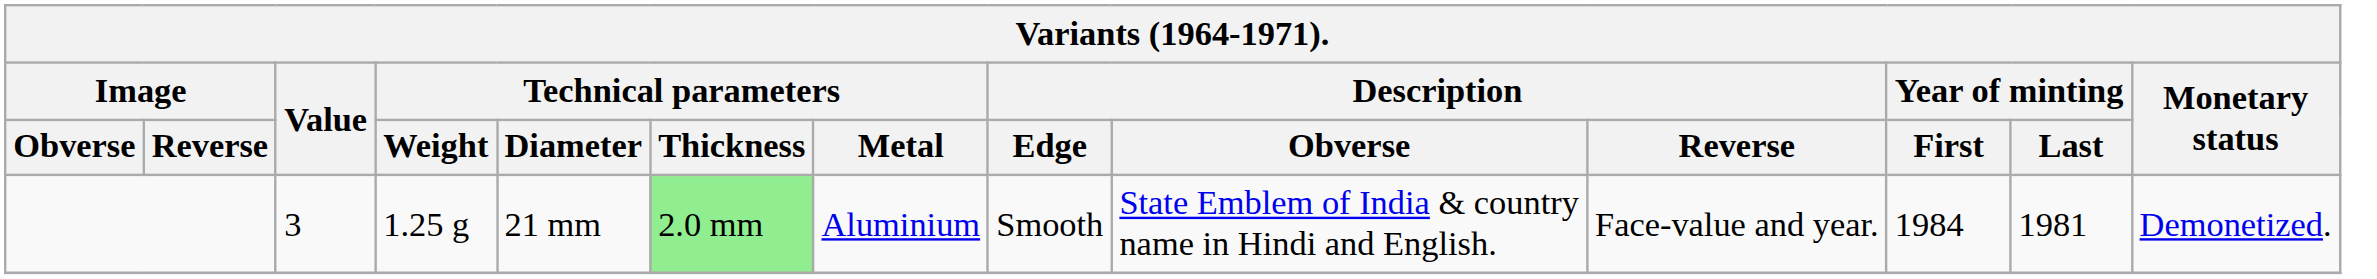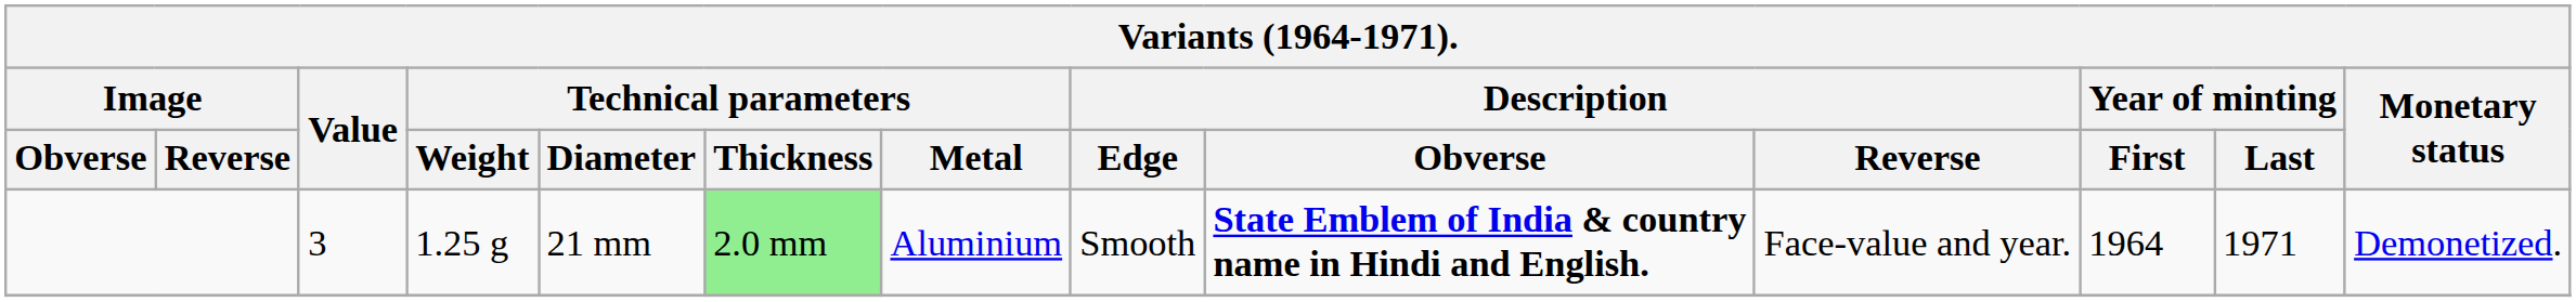row 4 | Description / Obverse: normal -> bold
row 4 | Year of minting / First: 1984 -> 1964
row 4 | Year of minting / Last: 1981 -> 1971
